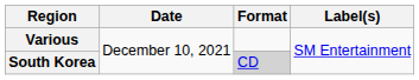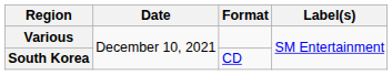South Korea | Format: lightgrey background -> no background
